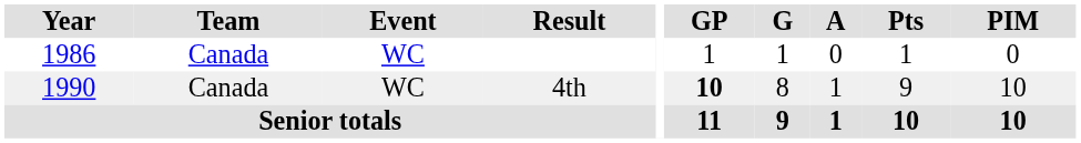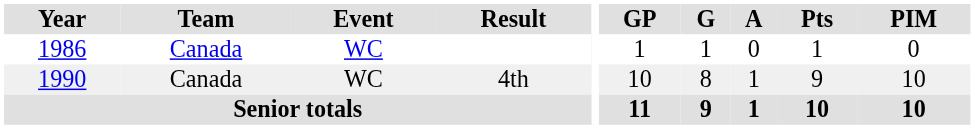4th | GP: bold -> normal
